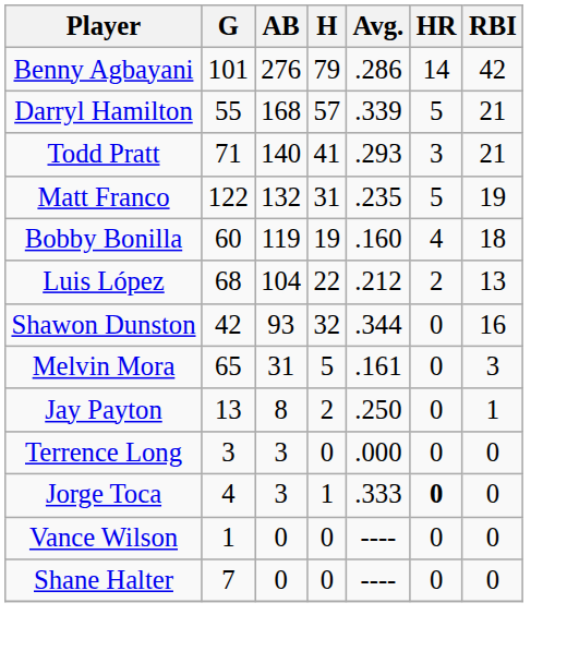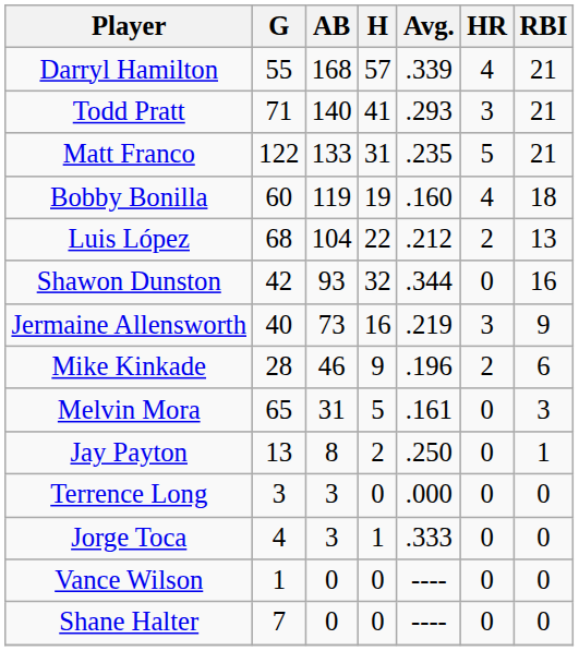- row: Benny Agbayani | 101 | 276 | 79 | .286 | 14 | 42
Darryl Hamilton | HR: 5 -> 4
Matt Franco | AB: 132 -> 133
Matt Franco | RBI: 19 -> 21
+ row: Jermaine Allensworth | 40 | 73 | 16 | .219 | 3 | 9
+ row: Mike Kinkade | 28 | 46 | 9 | .196 | 2 | 6
Jorge Toca | HR: bold -> normal
